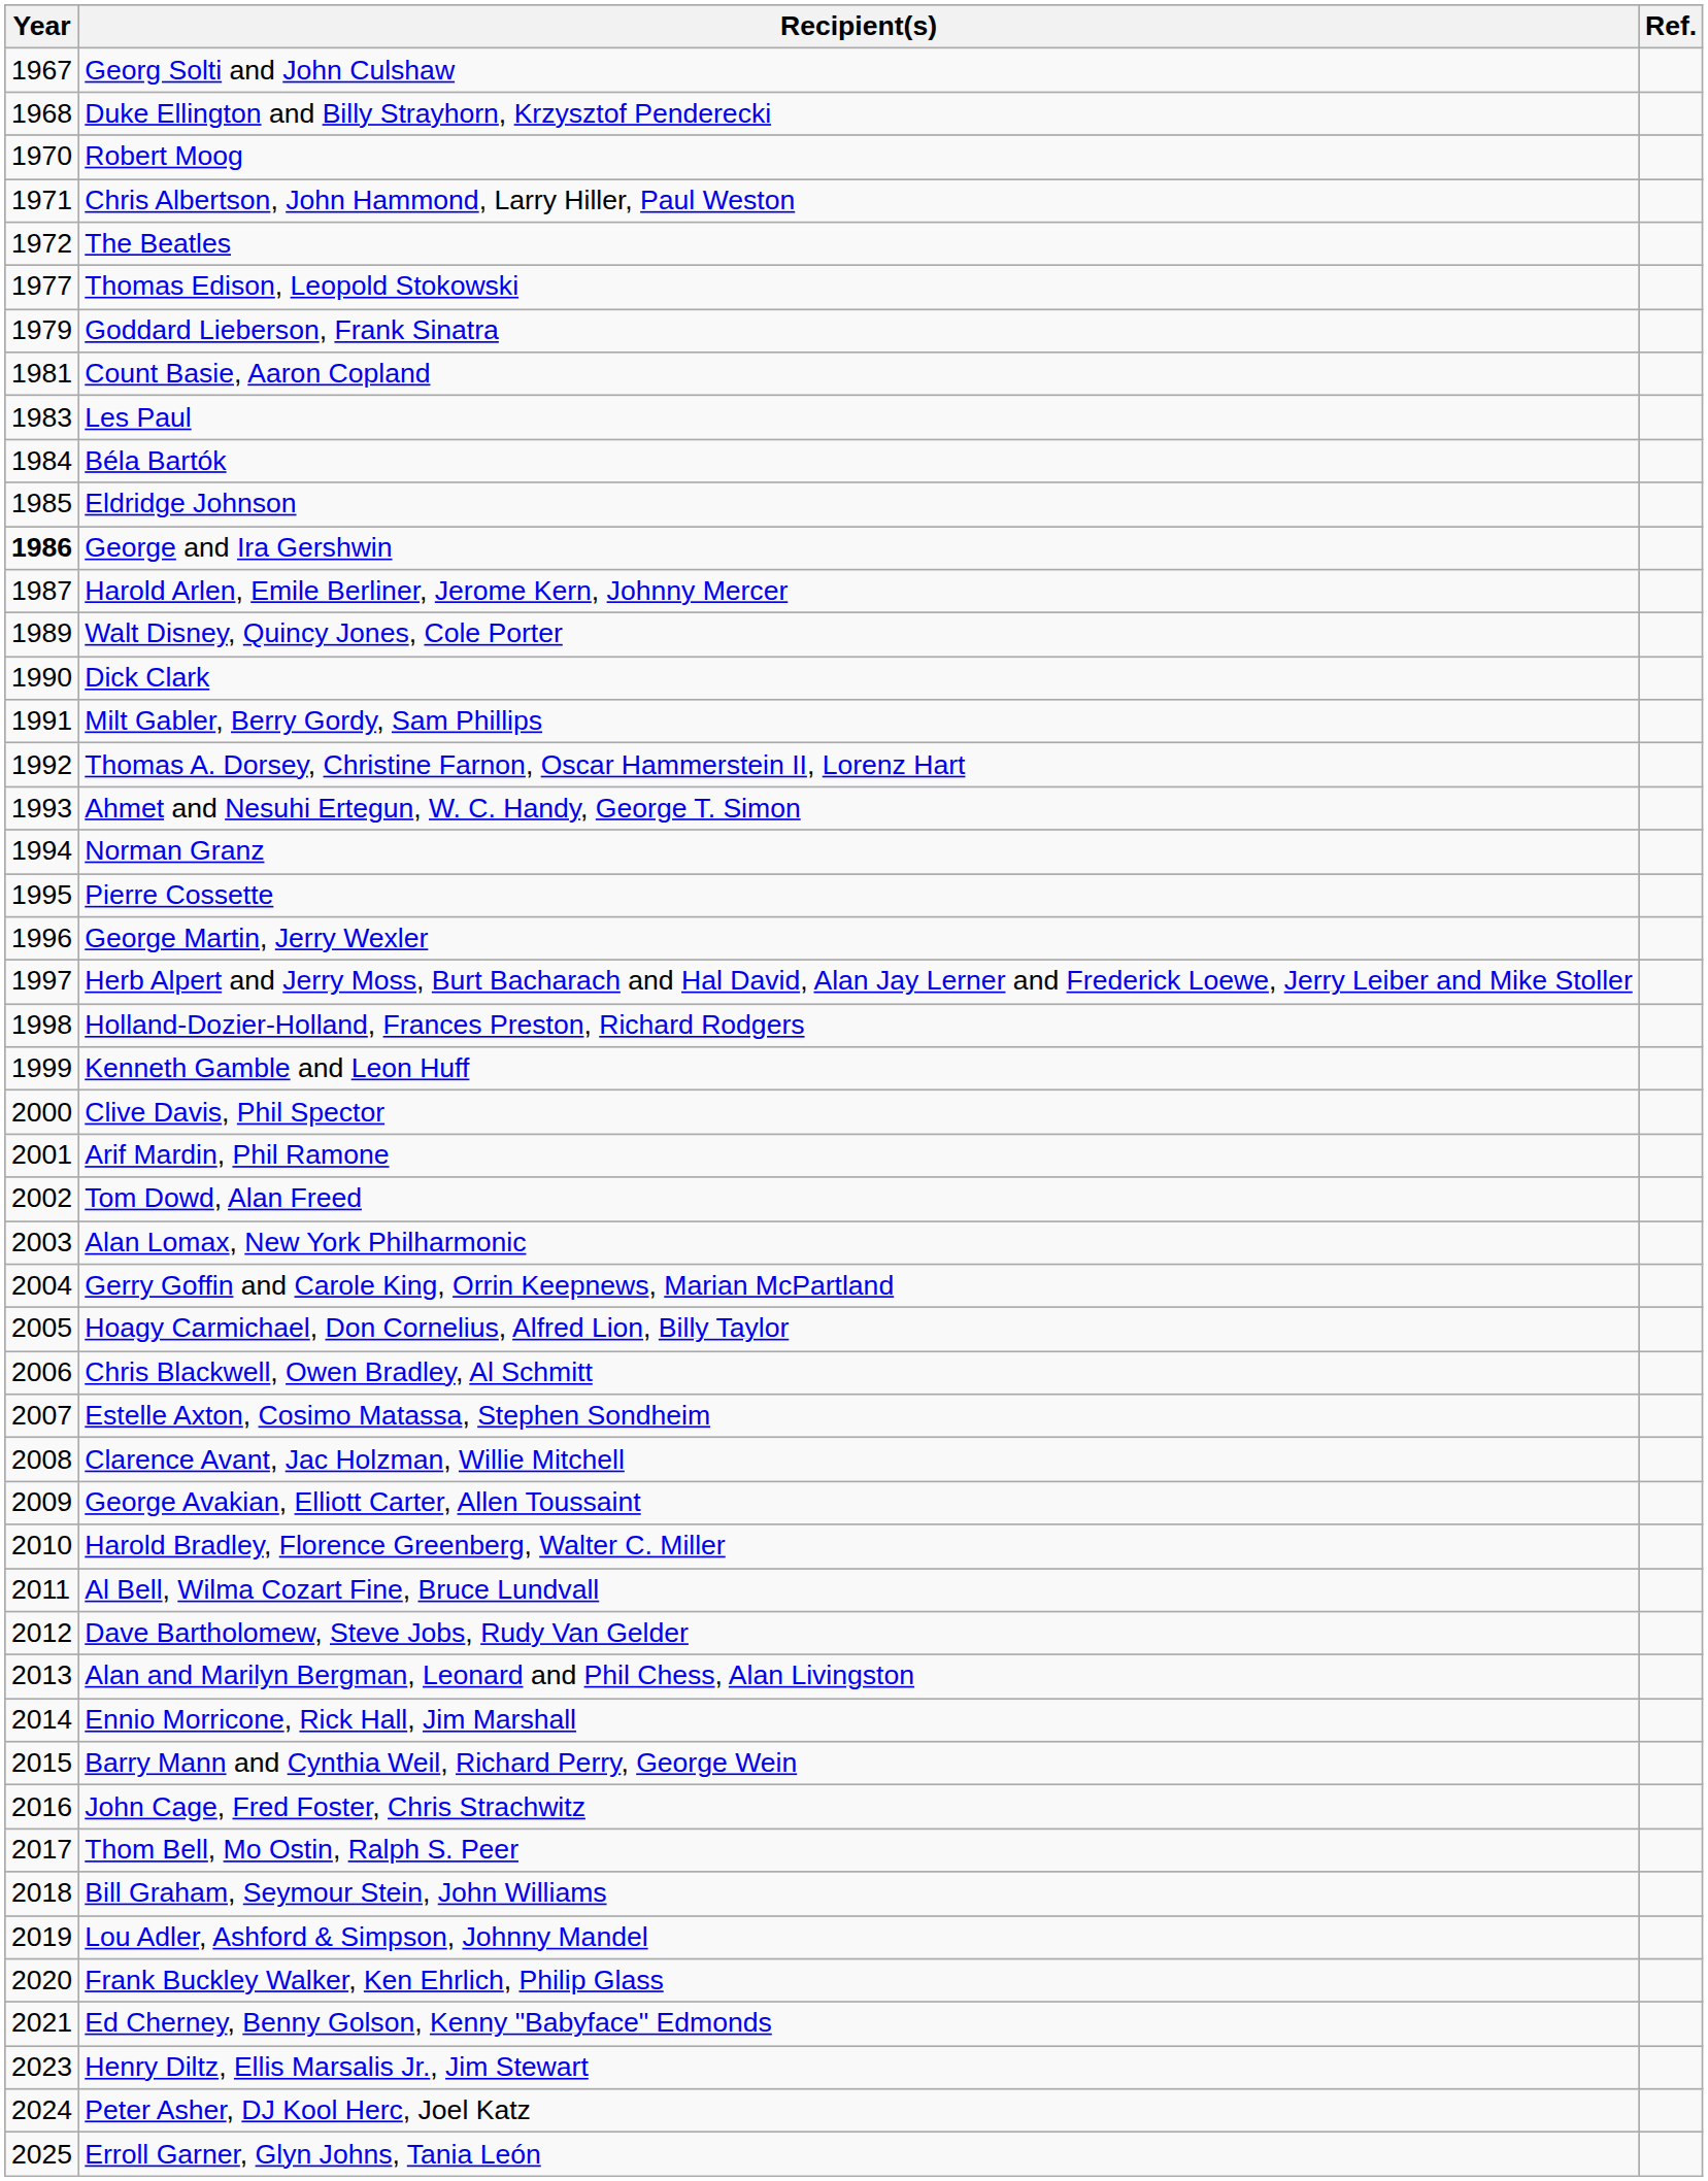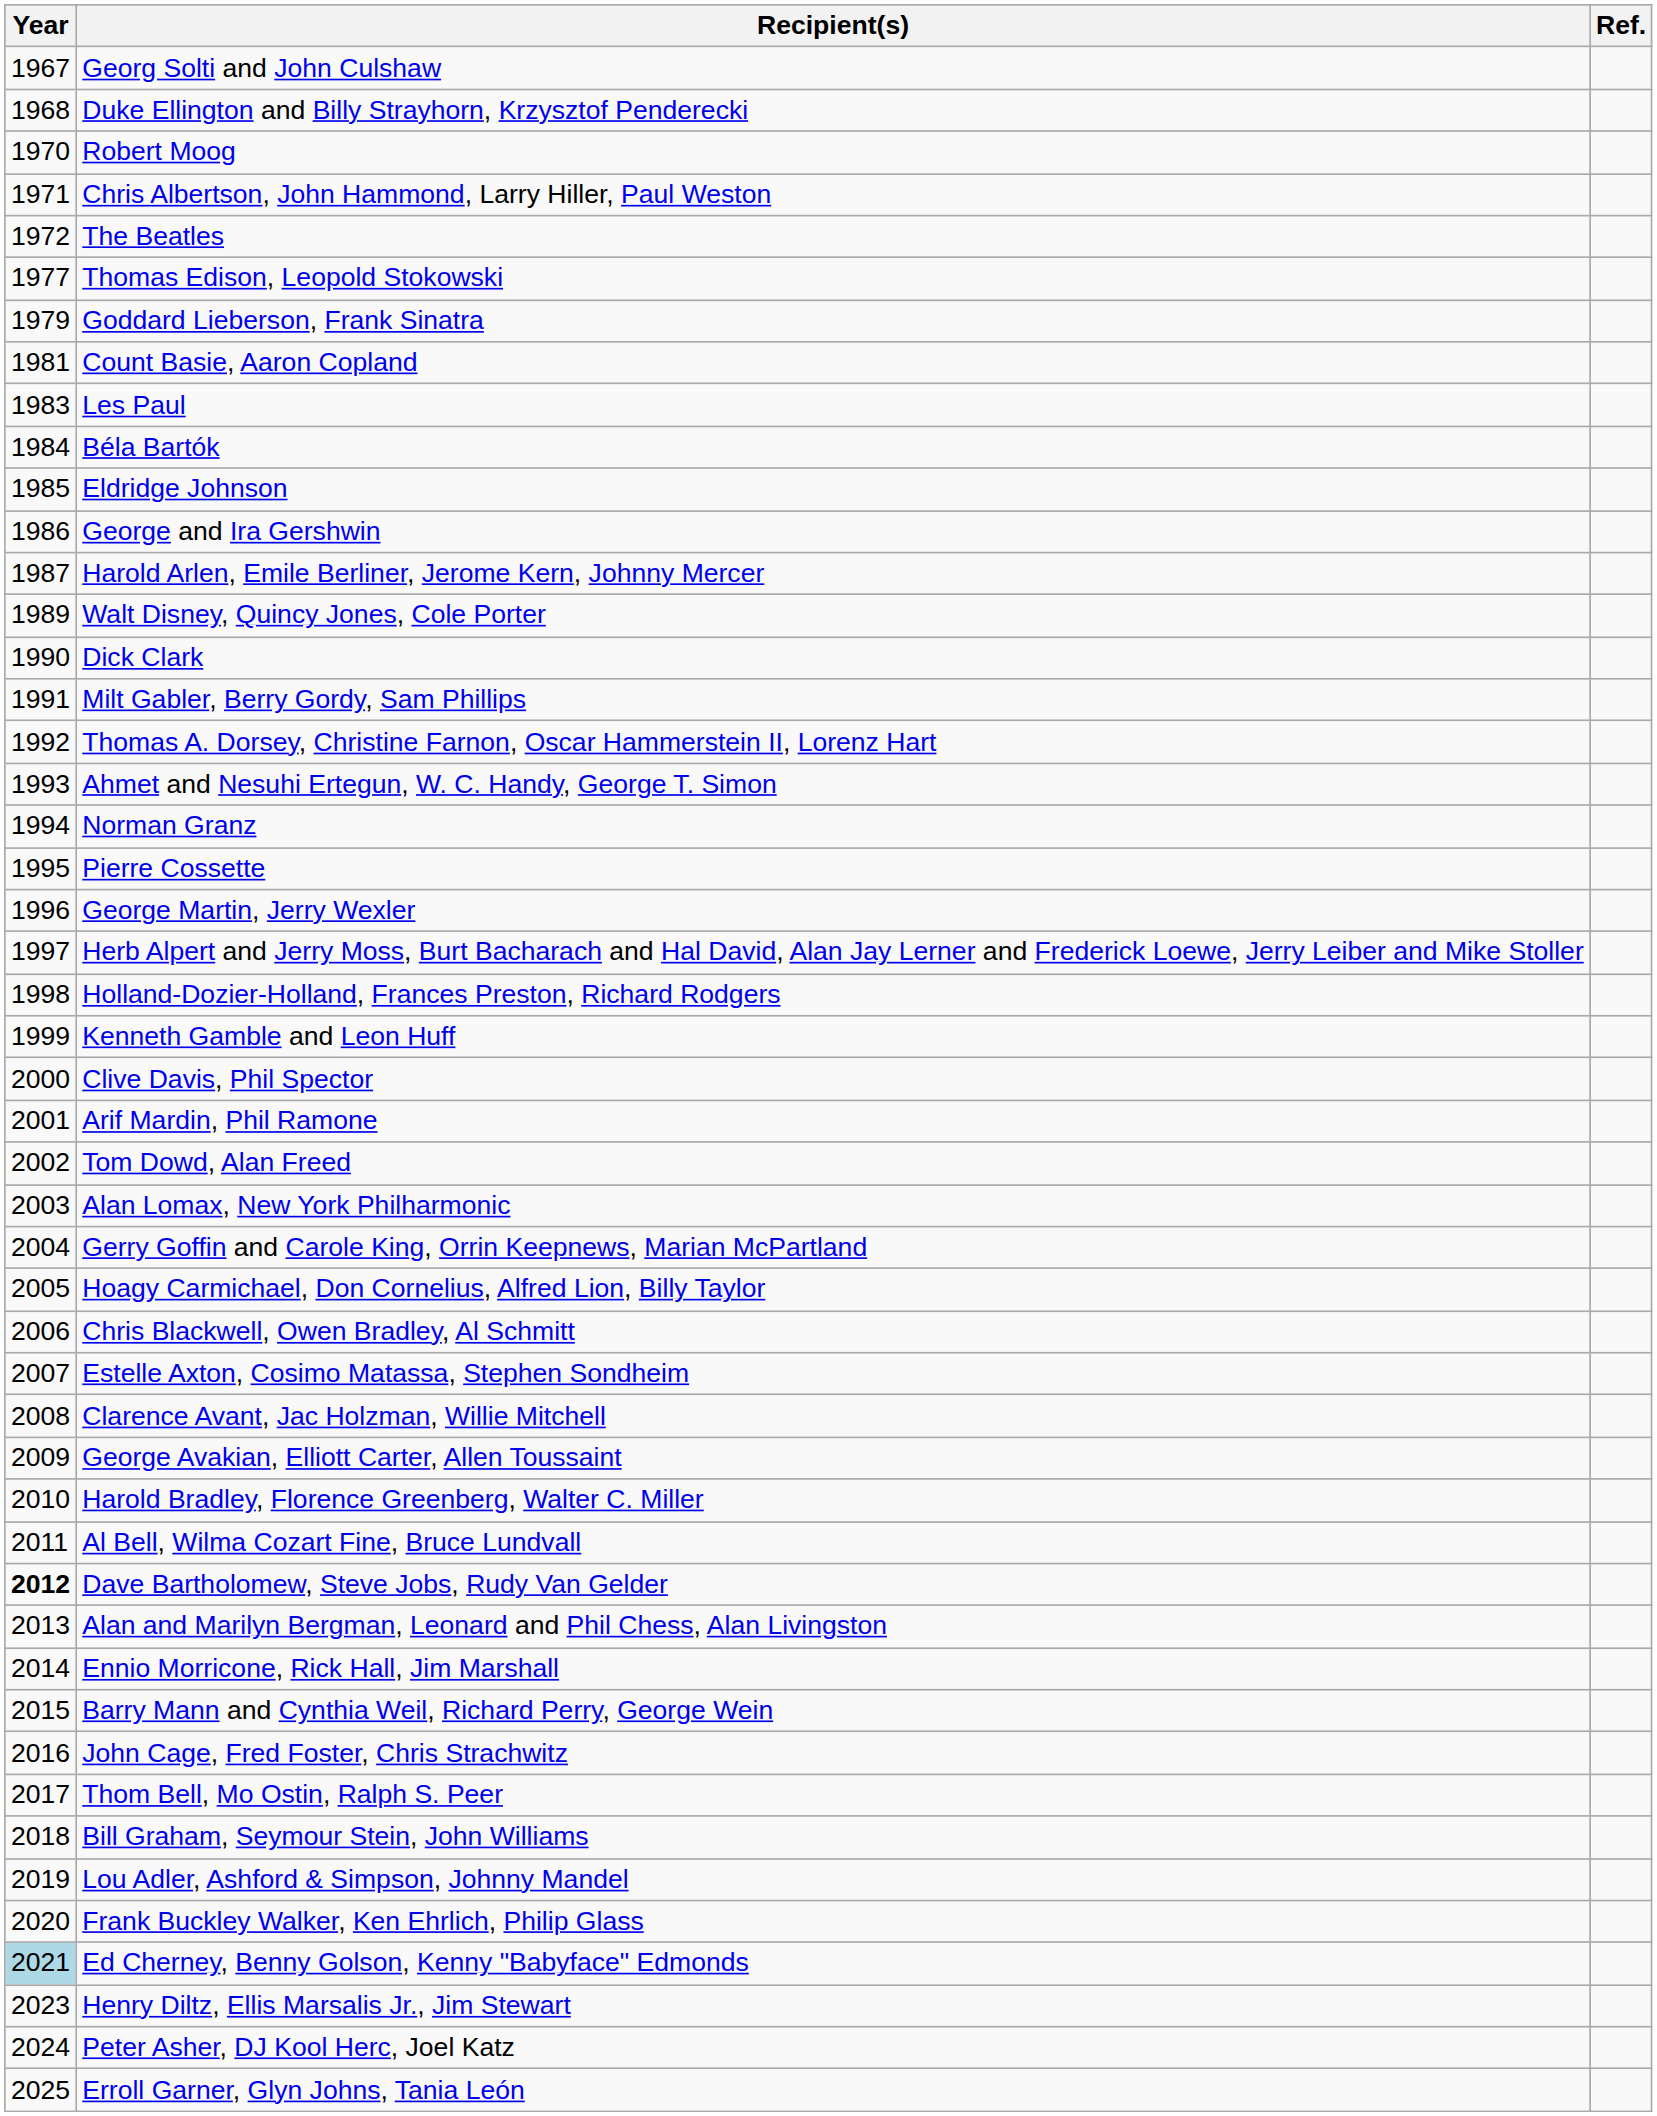George and Ira Gershwin | Year: bold -> normal
Dave Bartholomew, Steve Jobs, Rudy Van Gelder | Year: normal -> bold
Ed Cherney, Benny Golson, Kenny "Babyface" Edmonds | Year: no background -> lightblue background
